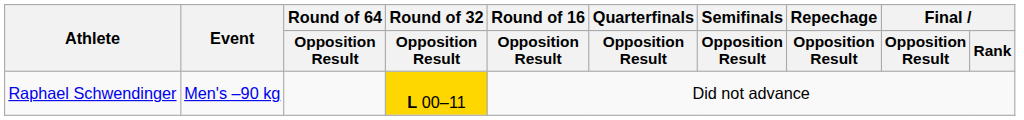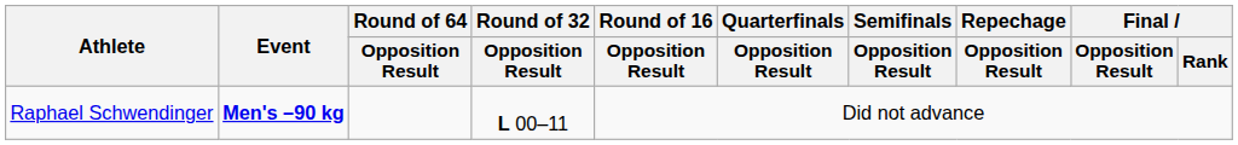Raphael Schwendinger | Event: normal -> bold
Raphael Schwendinger | Round of 32 / Opposition Result: gold background -> no background
